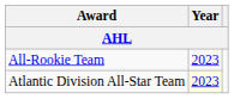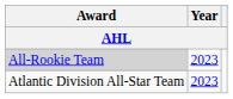row 3 | Award: no background -> lightgrey background
row 4 | Year: lightyellow background -> no background
